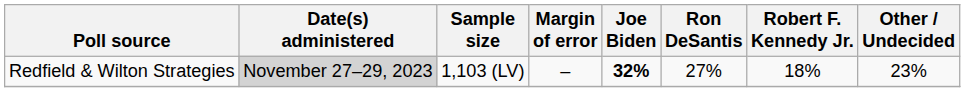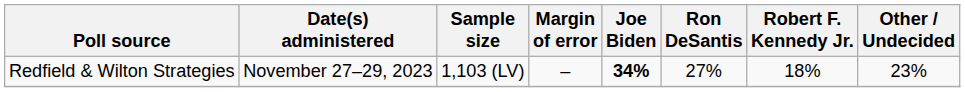Redfield & Wilton Strategies | Date(s) administered: lightgrey background -> no background
Redfield & Wilton Strategies | Joe Biden: 32% -> 34%
